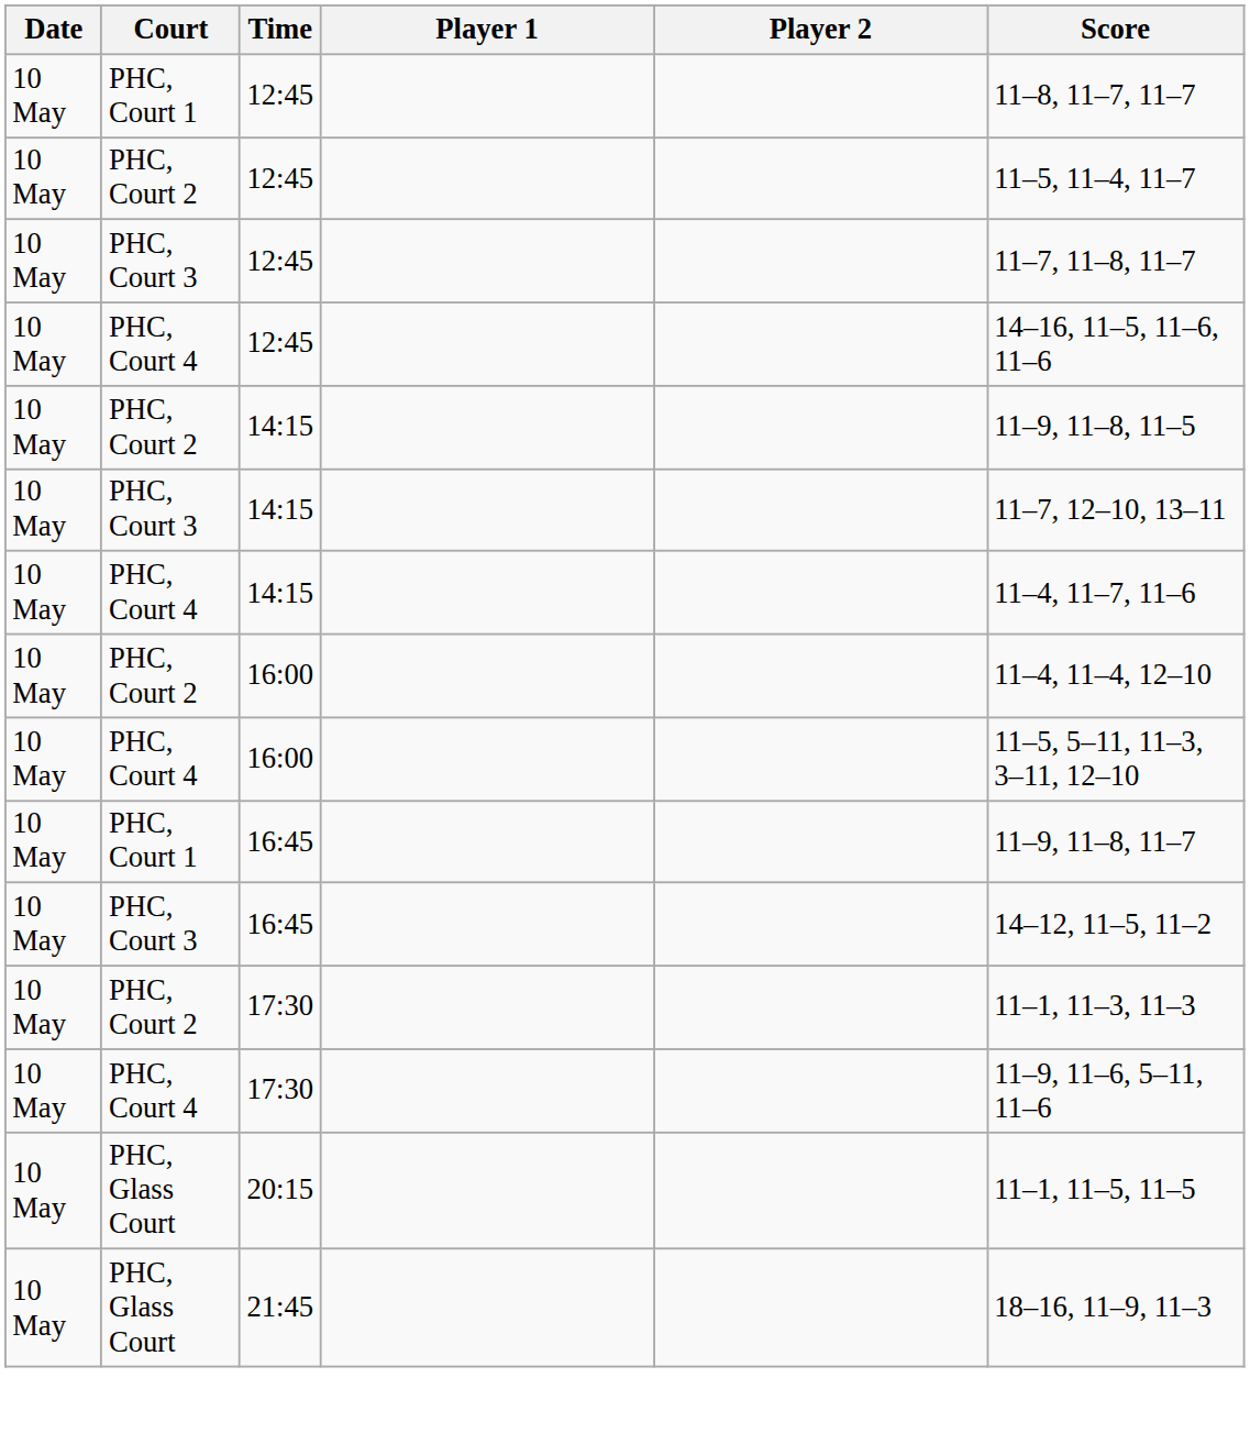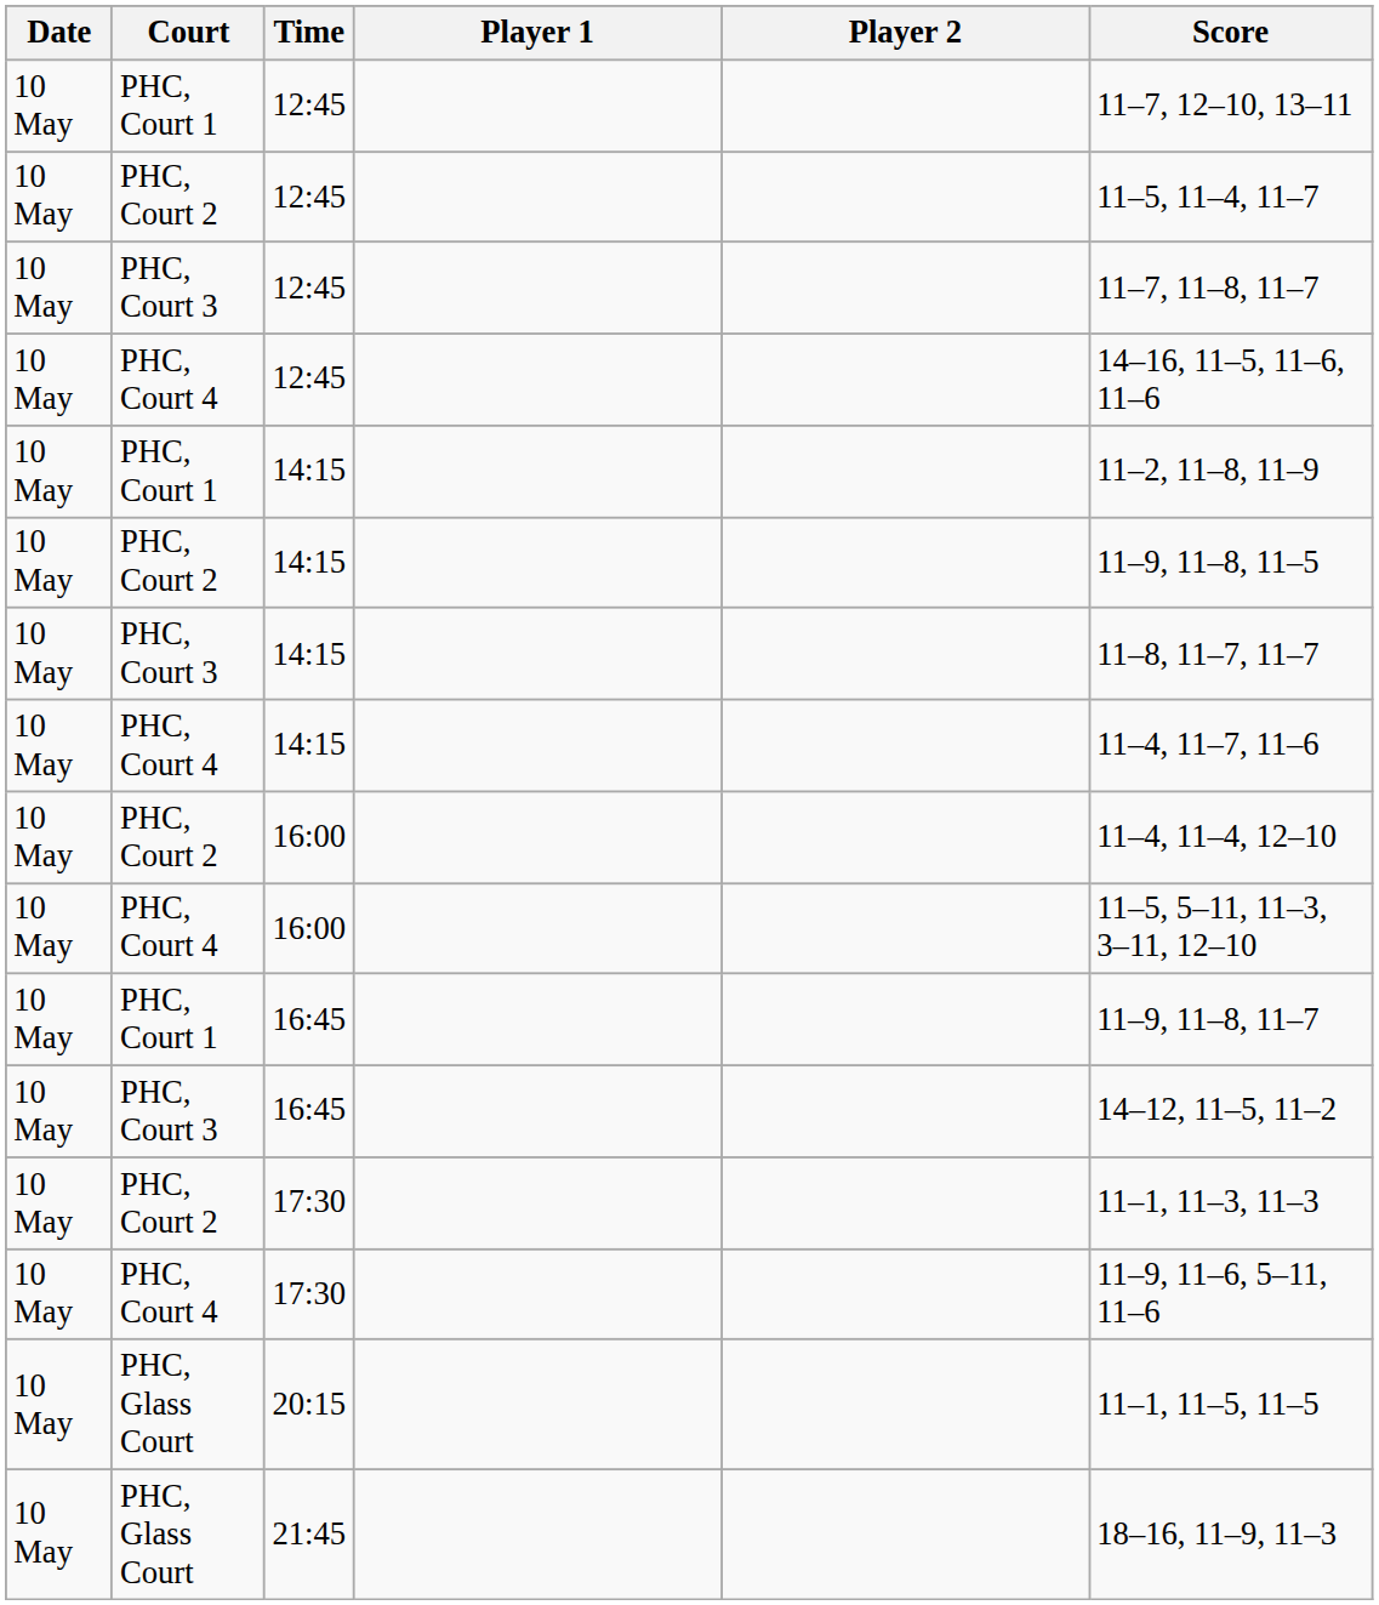PHC, Court 1 / 12:45 | Score: 11–8, 11–7, 11–7 -> 11–7, 12–10, 13–11
+ row: 10 May | PHC, Court 1 | 14:15 | 11–2, 11–8, 11–9
PHC, Court 3 / 14:15 | Score: 11–7, 12–10, 13–11 -> 11–8, 11–7, 11–7
